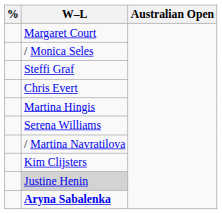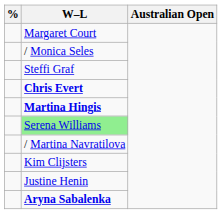Chris Evert | W–L: normal -> bold
Martina Hingis | W–L: normal -> bold
Serena Williams | W–L: no background -> lightgreen background
Justine Henin | W–L: lightgrey background -> no background
